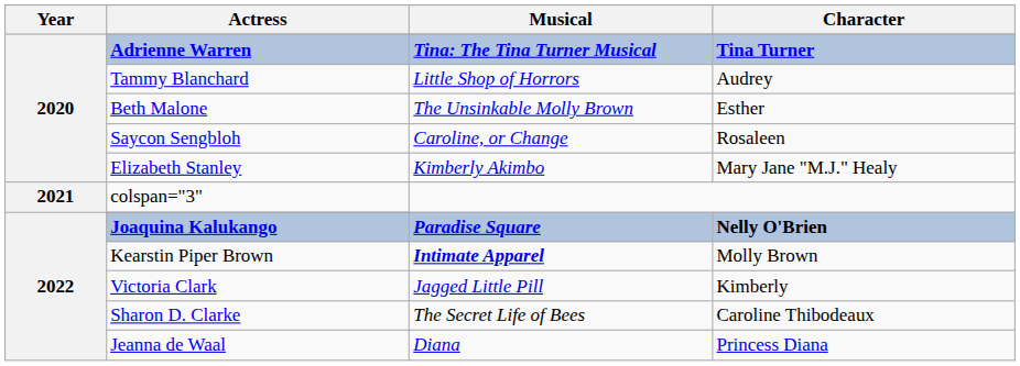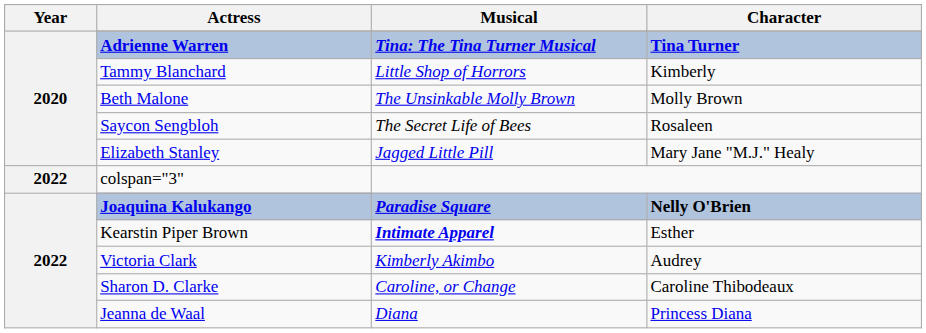Tammy Blanchard | Character: Audrey -> Kimberly
Beth Malone | Character: Esther -> Molly Brown
Saycon Sengbloh | Musical: Caroline, or Change -> The Secret Life of Bees
Elizabeth Stanley | Musical: Kimberly Akimbo -> Jagged Little Pill
colspan="3" | Year / 2020: 2021 -> 2022
Kearstin Piper Brown | Character: Molly Brown -> Esther
Victoria Clark | Musical: Jagged Little Pill -> Kimberly Akimbo
Victoria Clark | Character: Kimberly -> Audrey
Sharon D. Clarke | Musical: The Secret Life of Bees -> Caroline, or Change
